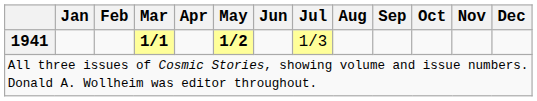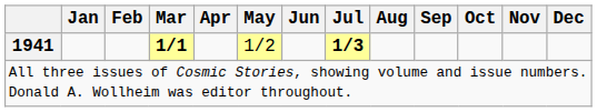1941 | May: bold -> normal
1941 | Jul: normal -> bold
